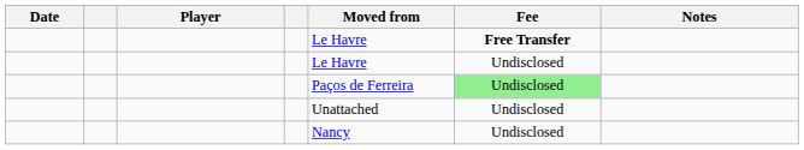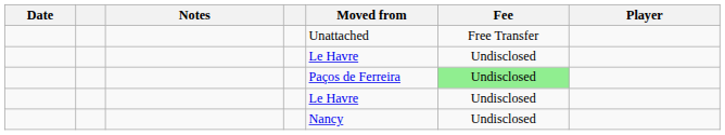columns swapped: Player <-> Notes
row 2 | Moved from: Le Havre -> Unattached
row 2 | Fee: bold -> normal
row 5 | Moved from: Unattached -> Le Havre
